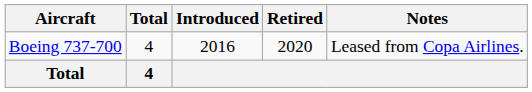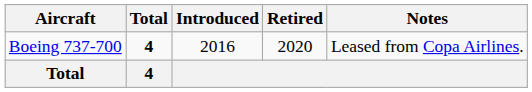Boeing 737-700 | Total: normal -> bold
